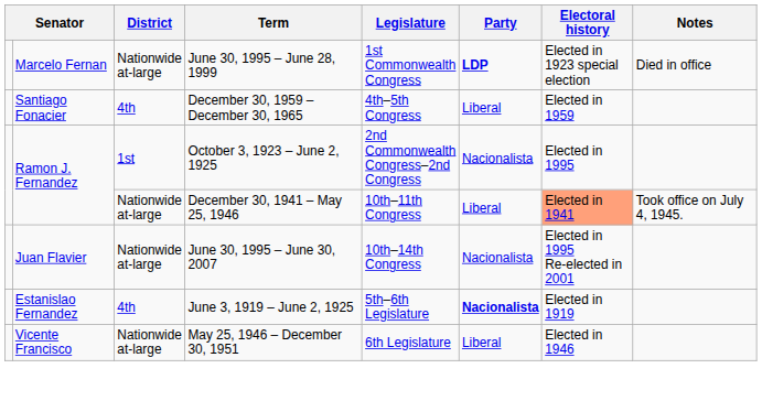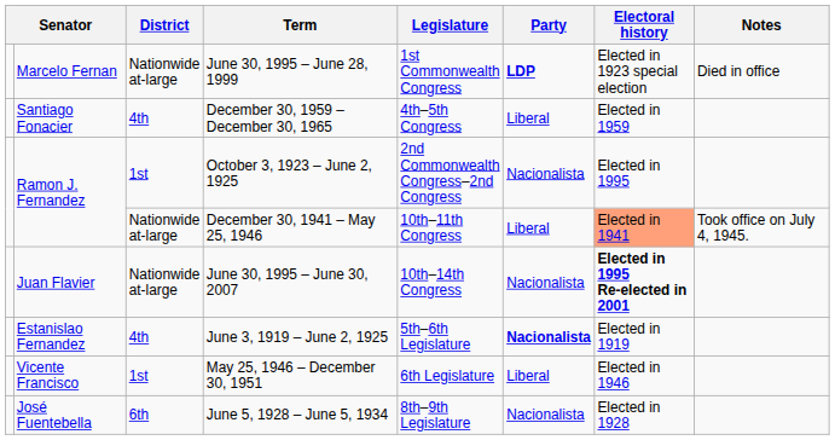June 30, 1995 – June 30, 2007 | Electoral history: normal -> bold
May 25, 1946 – December 30, 1951 | District: Nationwide at-large -> 1st
+ row: José Fuentebella | 6th | June 5, 1928 – June 5, 1934 | 8th–9th Legislature | Nacionalista | Elected in 1928
